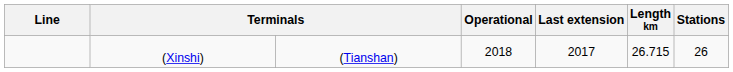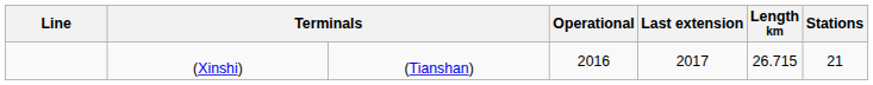(Xinshi) | Operational: 2018 -> 2016
(Xinshi) | Stations: 26 -> 21
